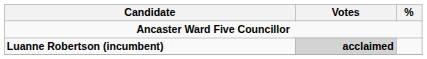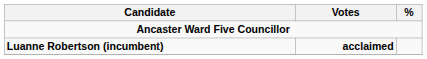Luanne Robertson (incumbent) | Votes: lightgrey background -> no background
